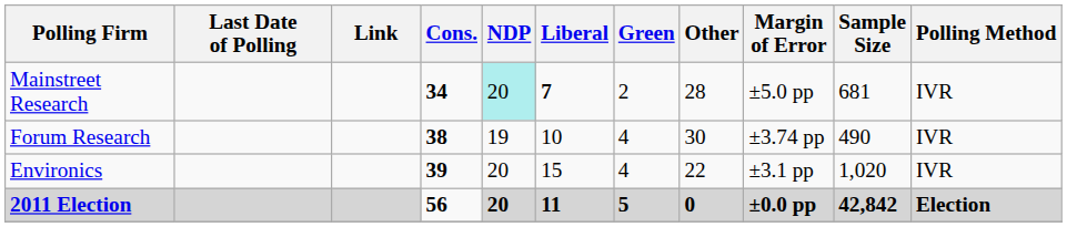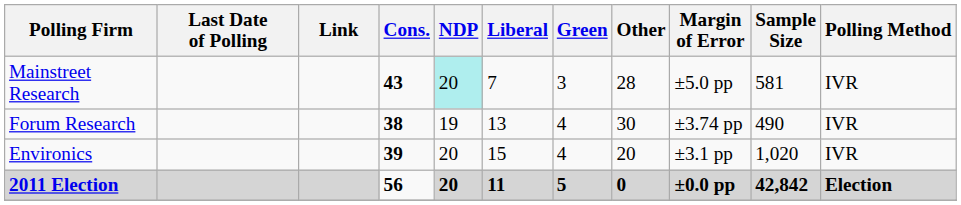Mainstreet Research | Cons.: 34 -> 43
Mainstreet Research | Liberal: bold -> normal
Mainstreet Research | Green: 2 -> 3
Mainstreet Research | Sample Size: 681 -> 581
Forum Research | Liberal: 10 -> 13
Environics | Other: 22 -> 20
